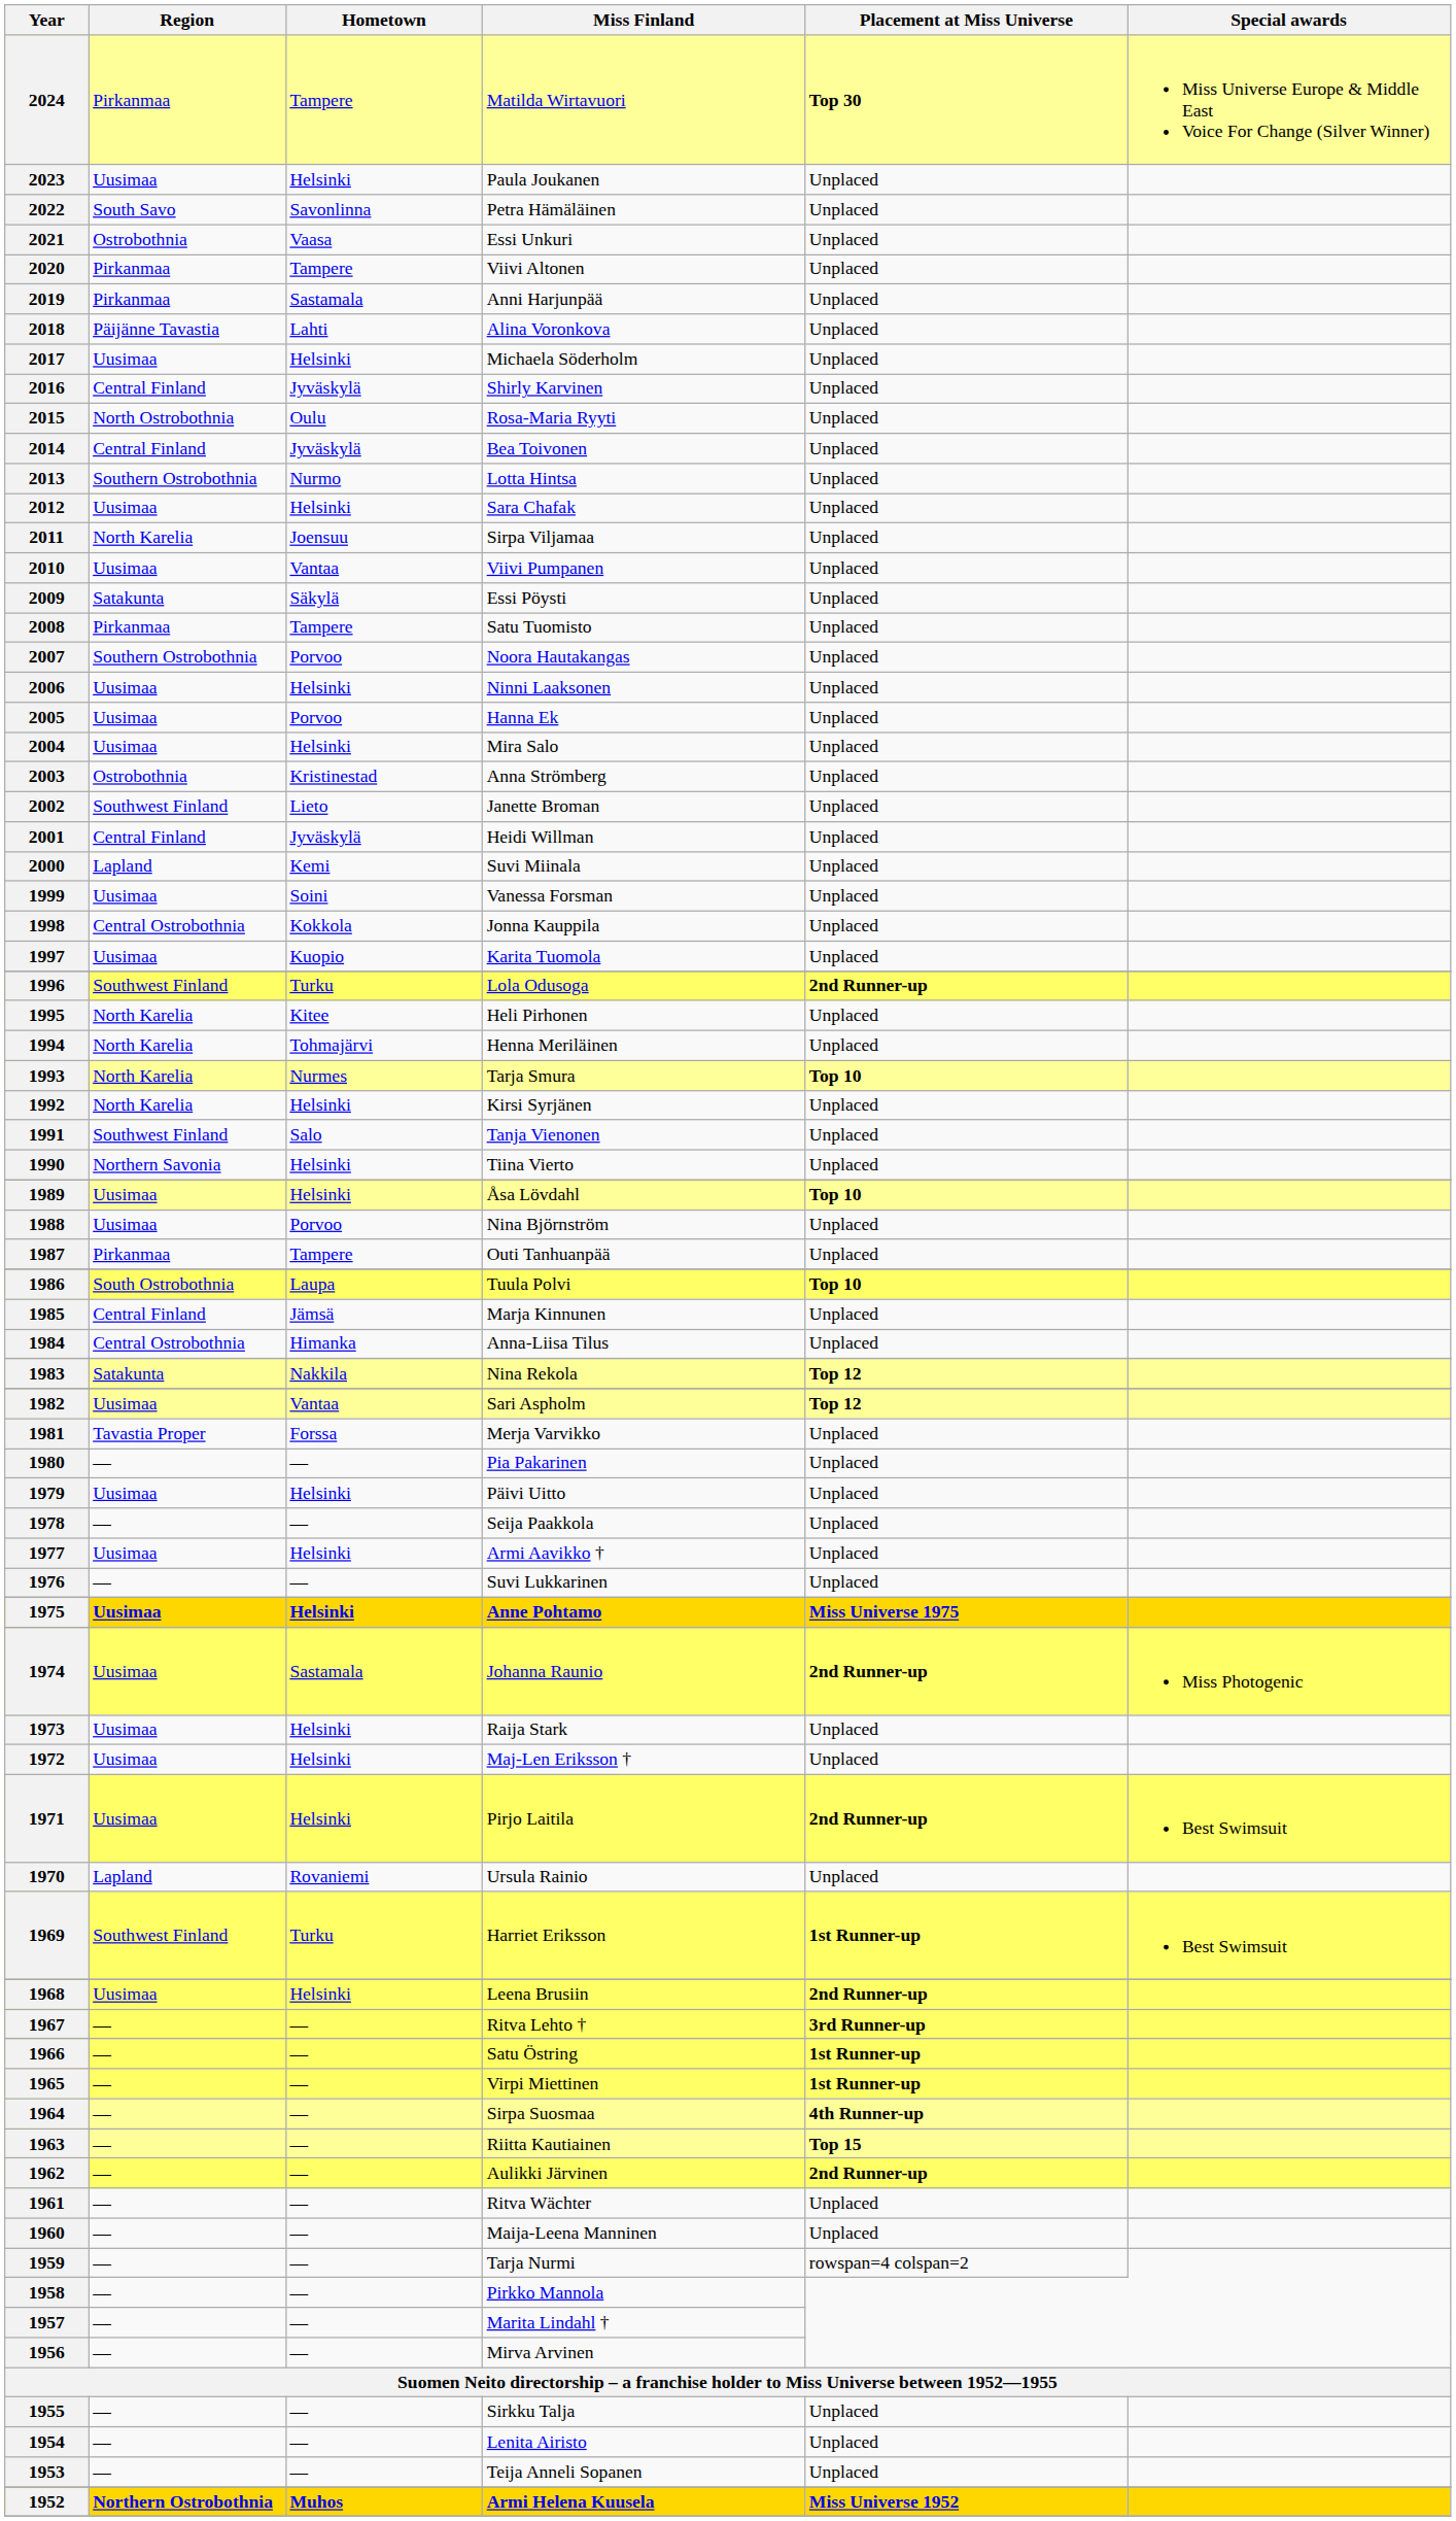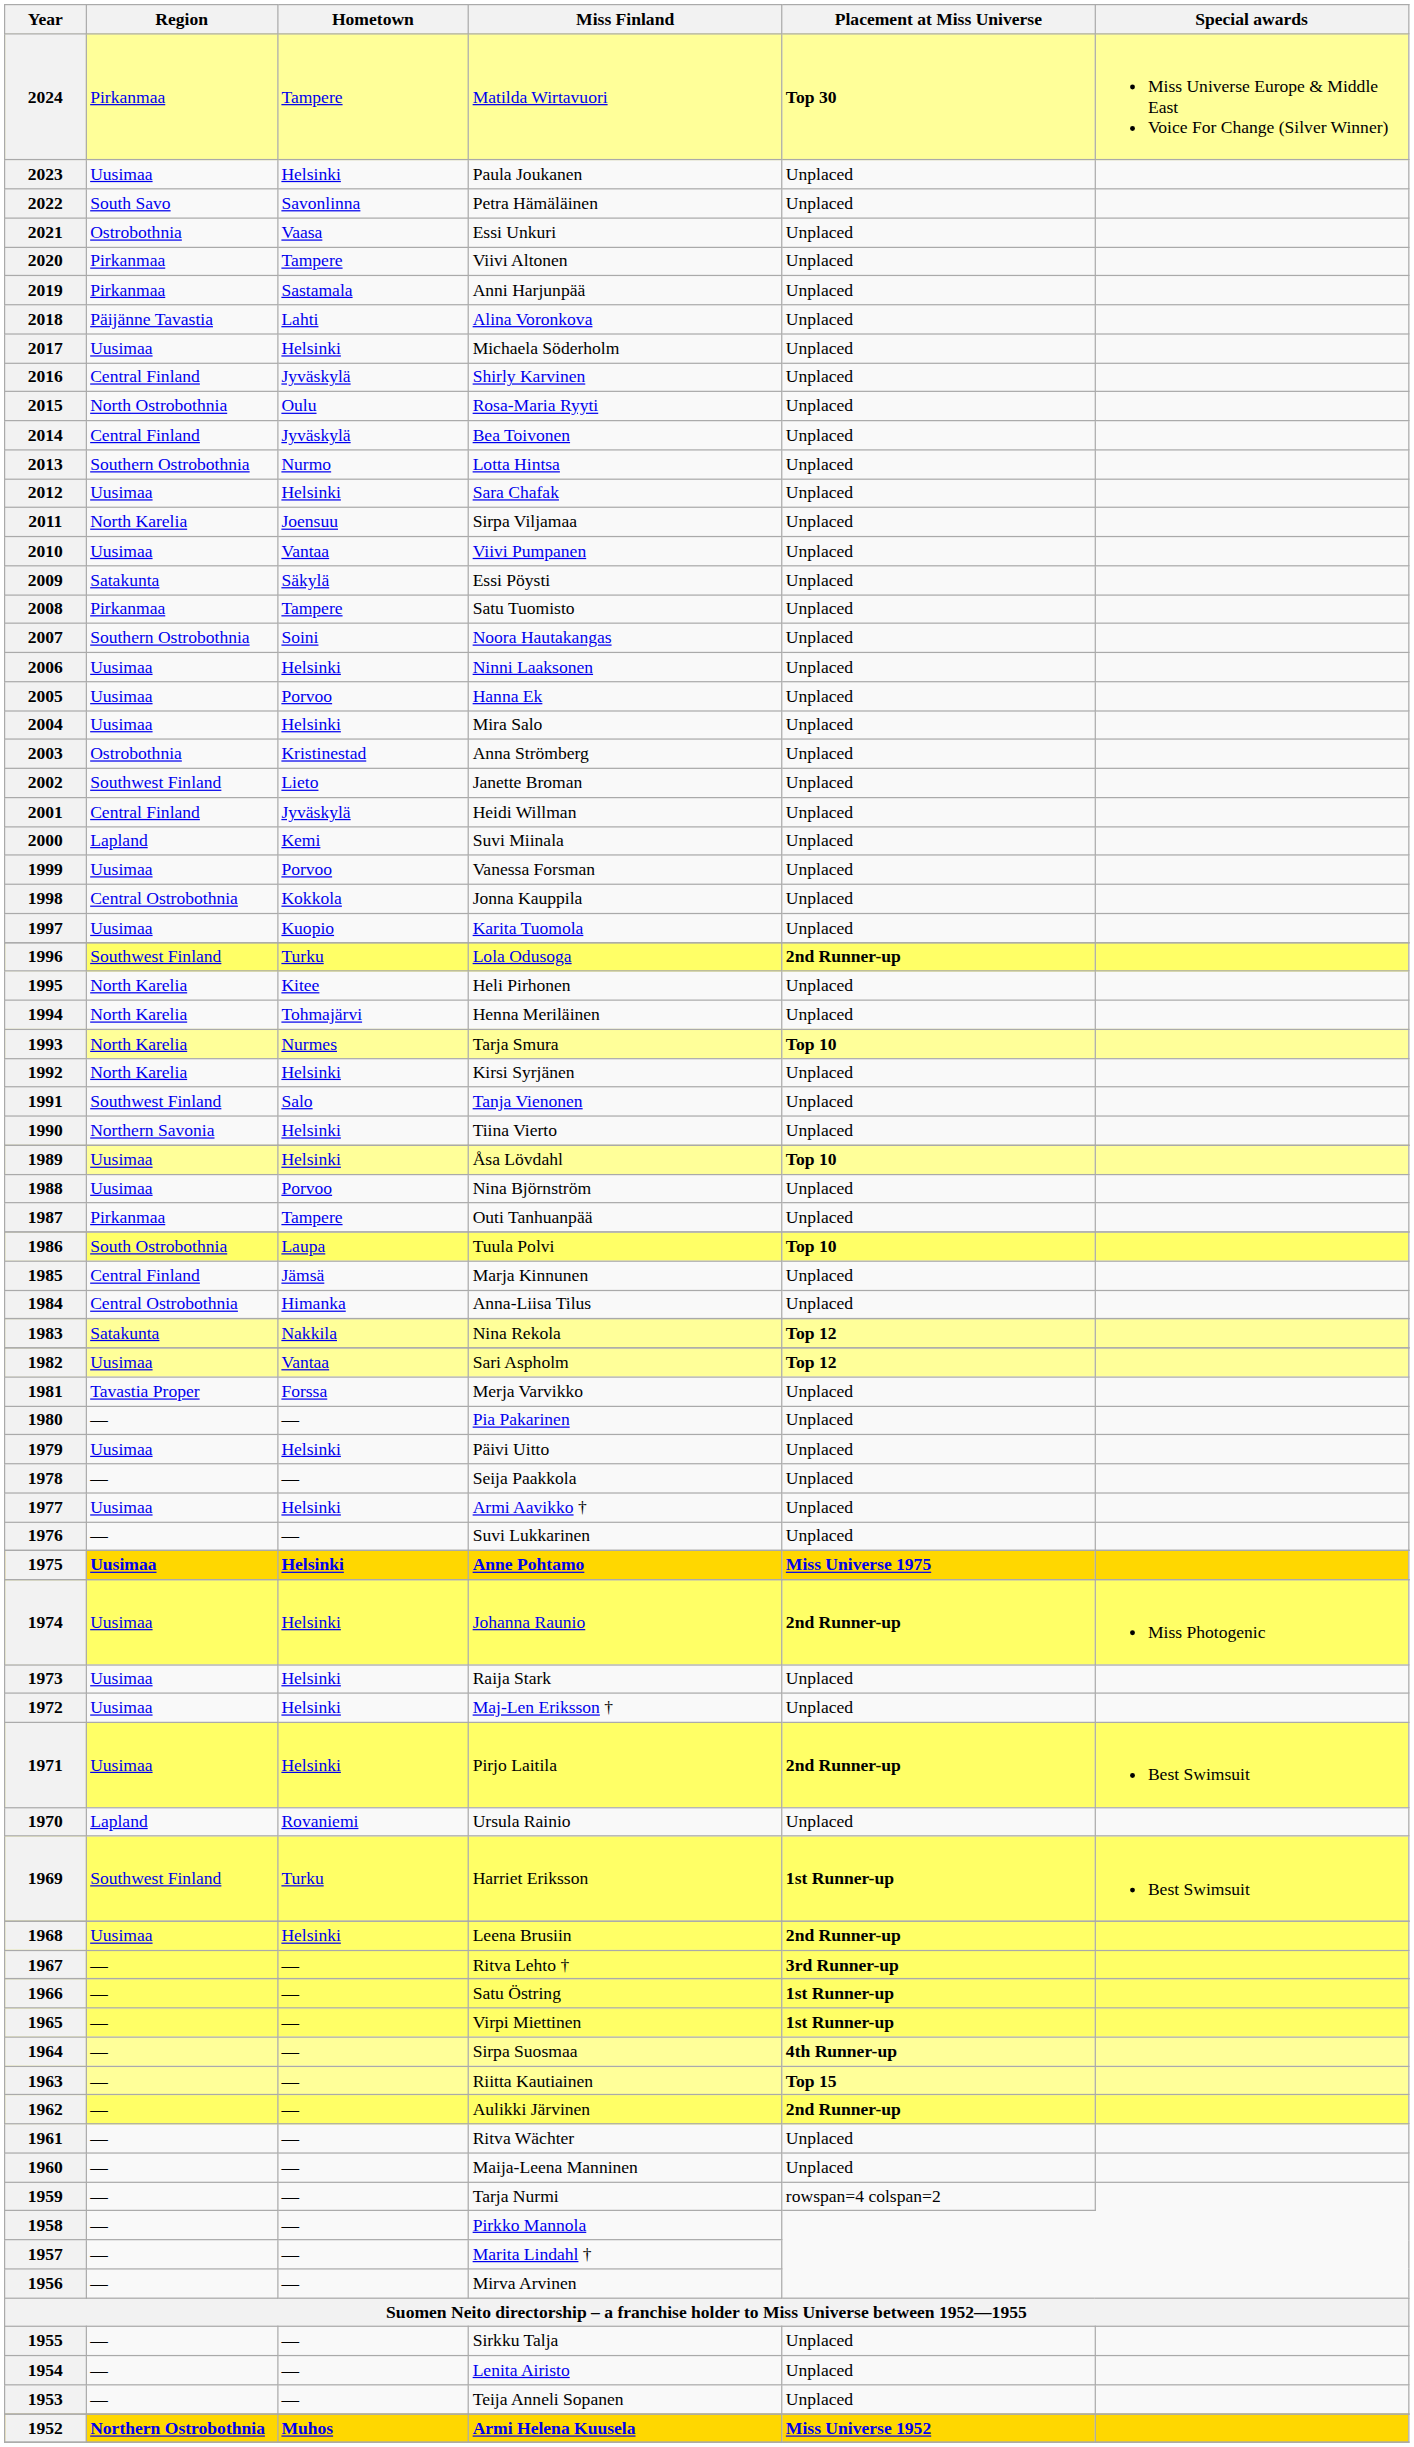2007 | Hometown: Porvoo -> Soini
1999 | Hometown: Soini -> Porvoo
1974 | Hometown: Sastamala -> Helsinki
